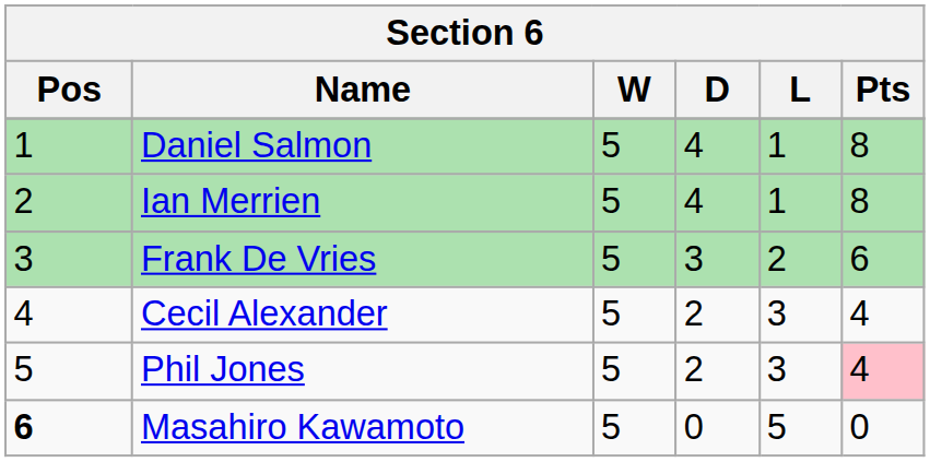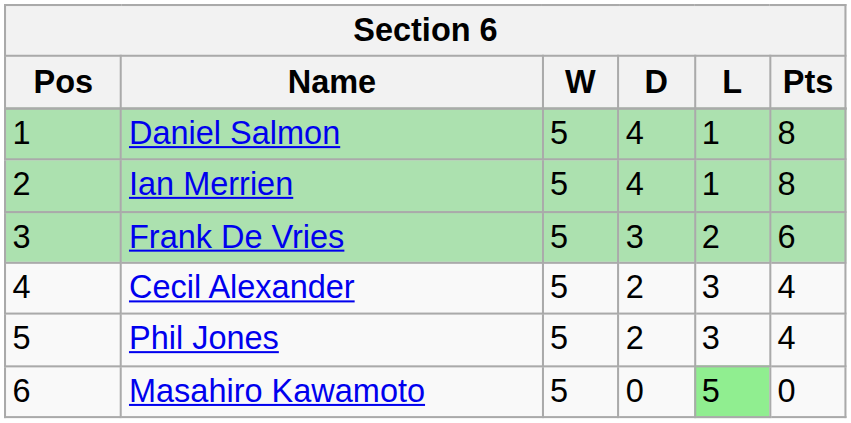Phil Jones | Pts: pink background -> no background
Masahiro Kawamoto | Pos: bold -> normal
Masahiro Kawamoto | L: no background -> lightgreen background
